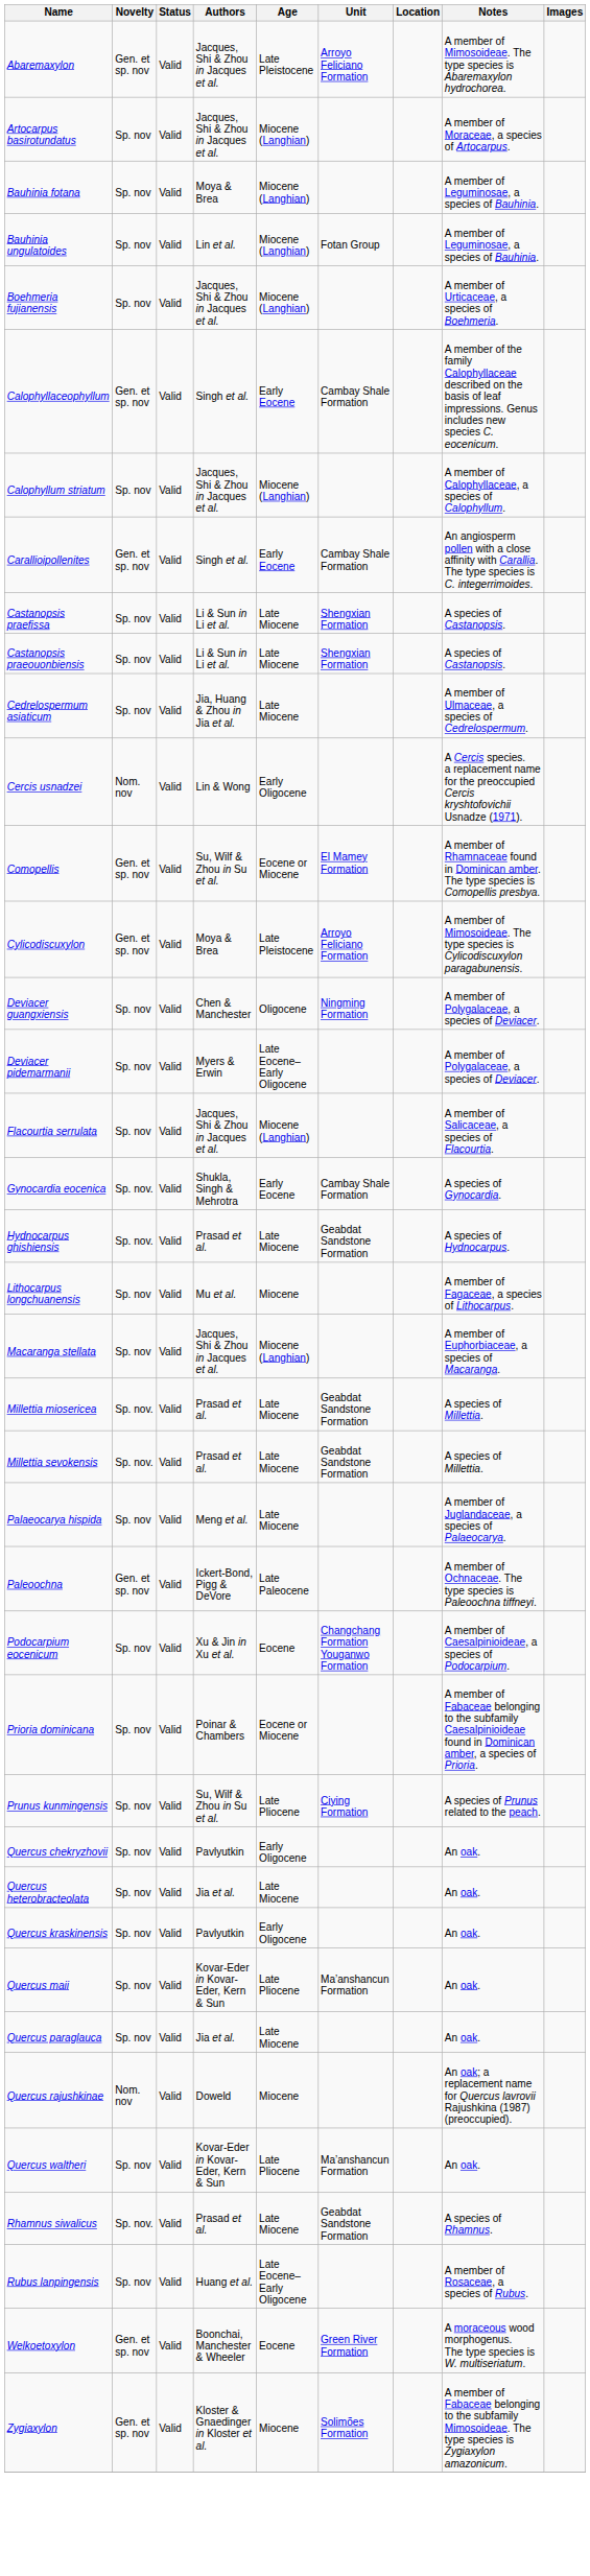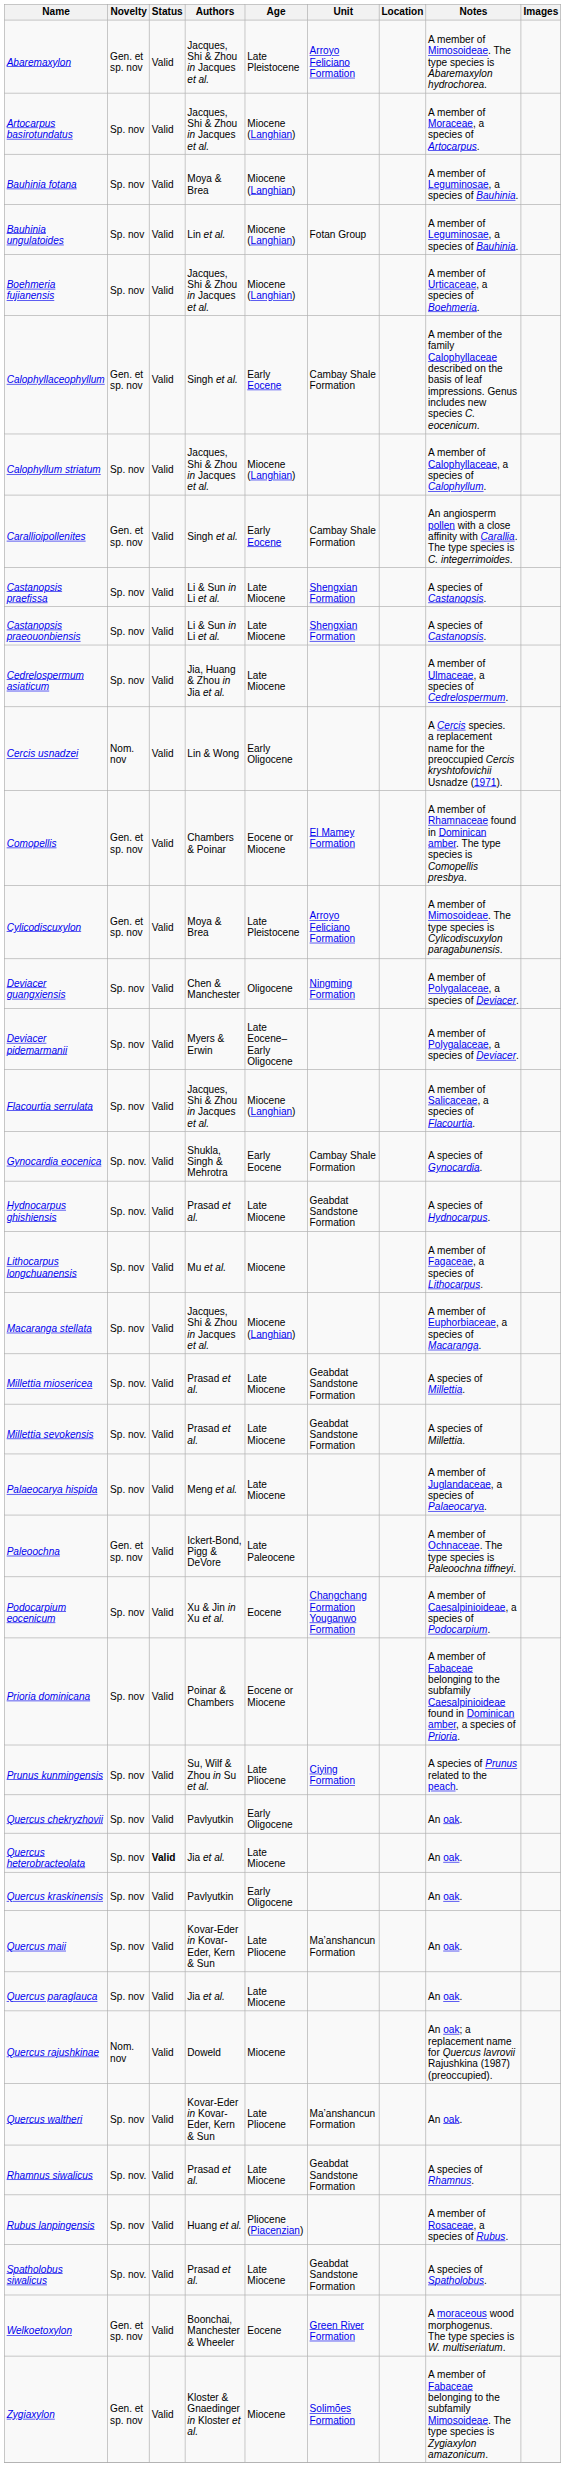Comopellis | Authors: Su, Wilf & Zhou in Su et al. -> Chambers & Poinar
Quercus heterobracteolata | Status: normal -> bold
Rubus lanpingensis | Age: Late Eocene–Early Oligocene -> Pliocene (Piacenzian)
+ row: Spatholobus siwalicus | Sp. nov. | Valid | Prasad et al. | Late Miocene | Geabdat Sandstone Formation | A species of Spatholobus.
